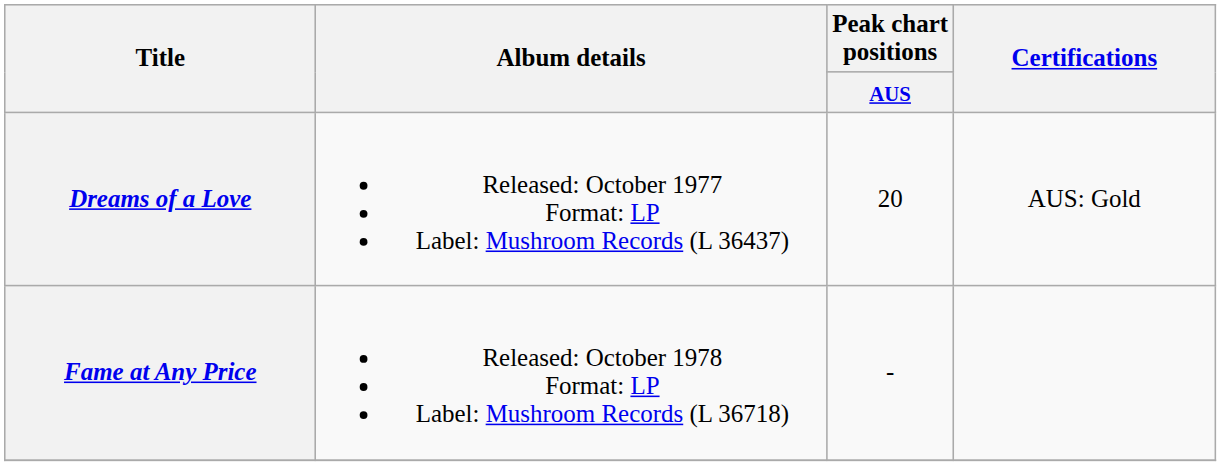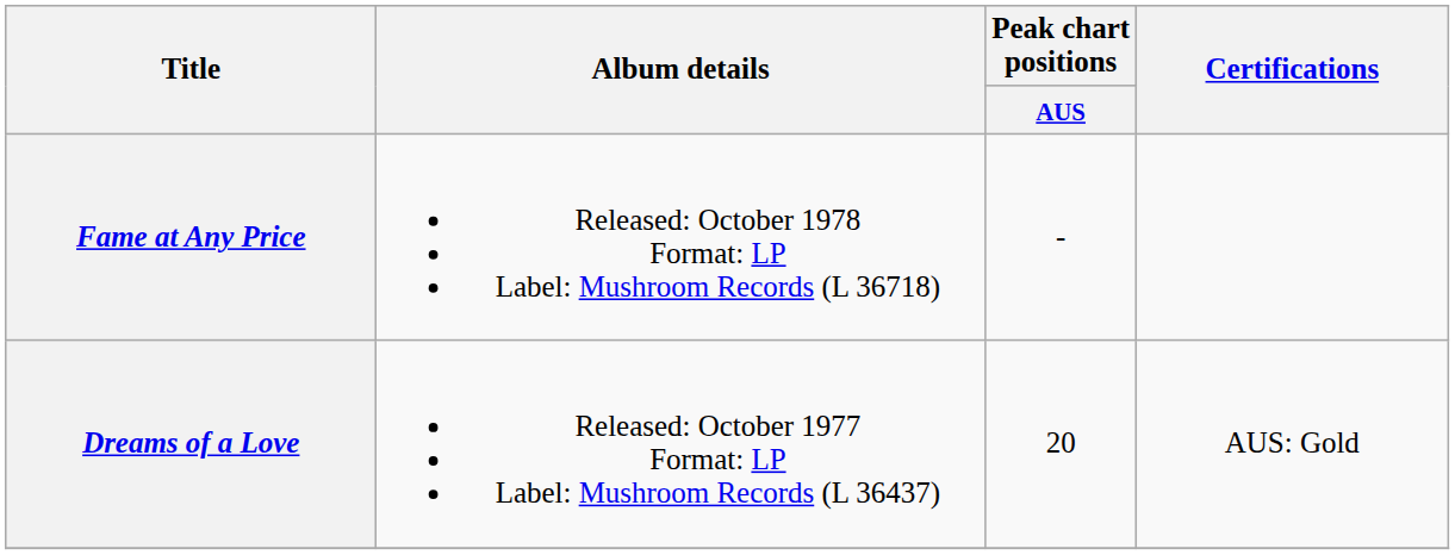rows swapped: Dreams of a Love <-> Fame at Any Price
